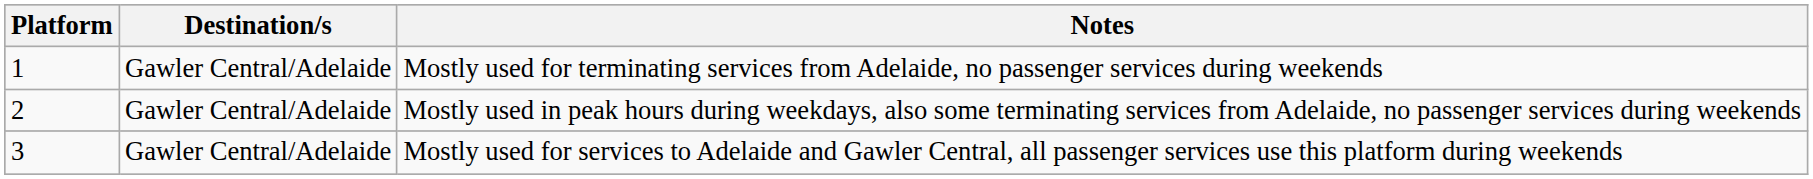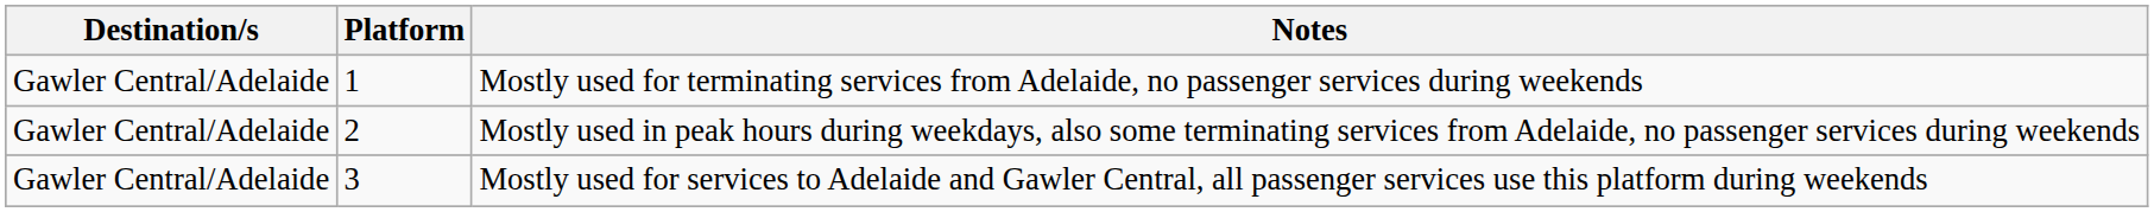columns swapped: Platform <-> Destination/s
